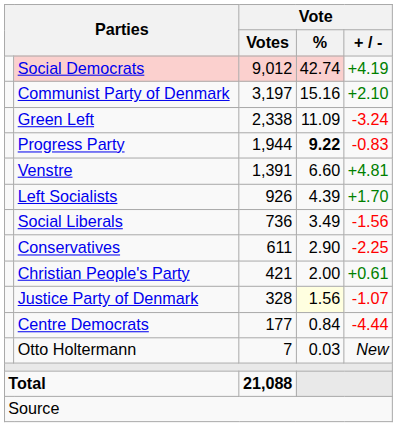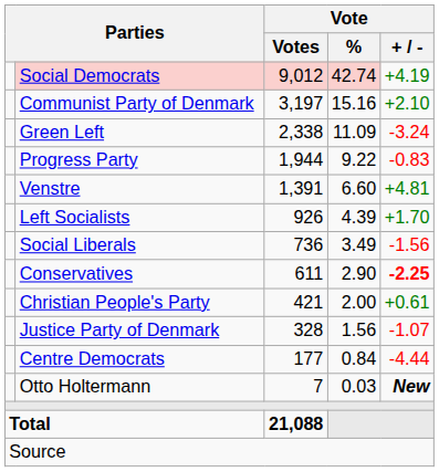Progress Party | Vote / %: bold -> normal
Conservatives | Vote / + / -: normal -> bold
Justice Party of Denmark | Vote / %: lightyellow background -> no background
Otto Holtermann | Vote / + / -: normal -> bold
